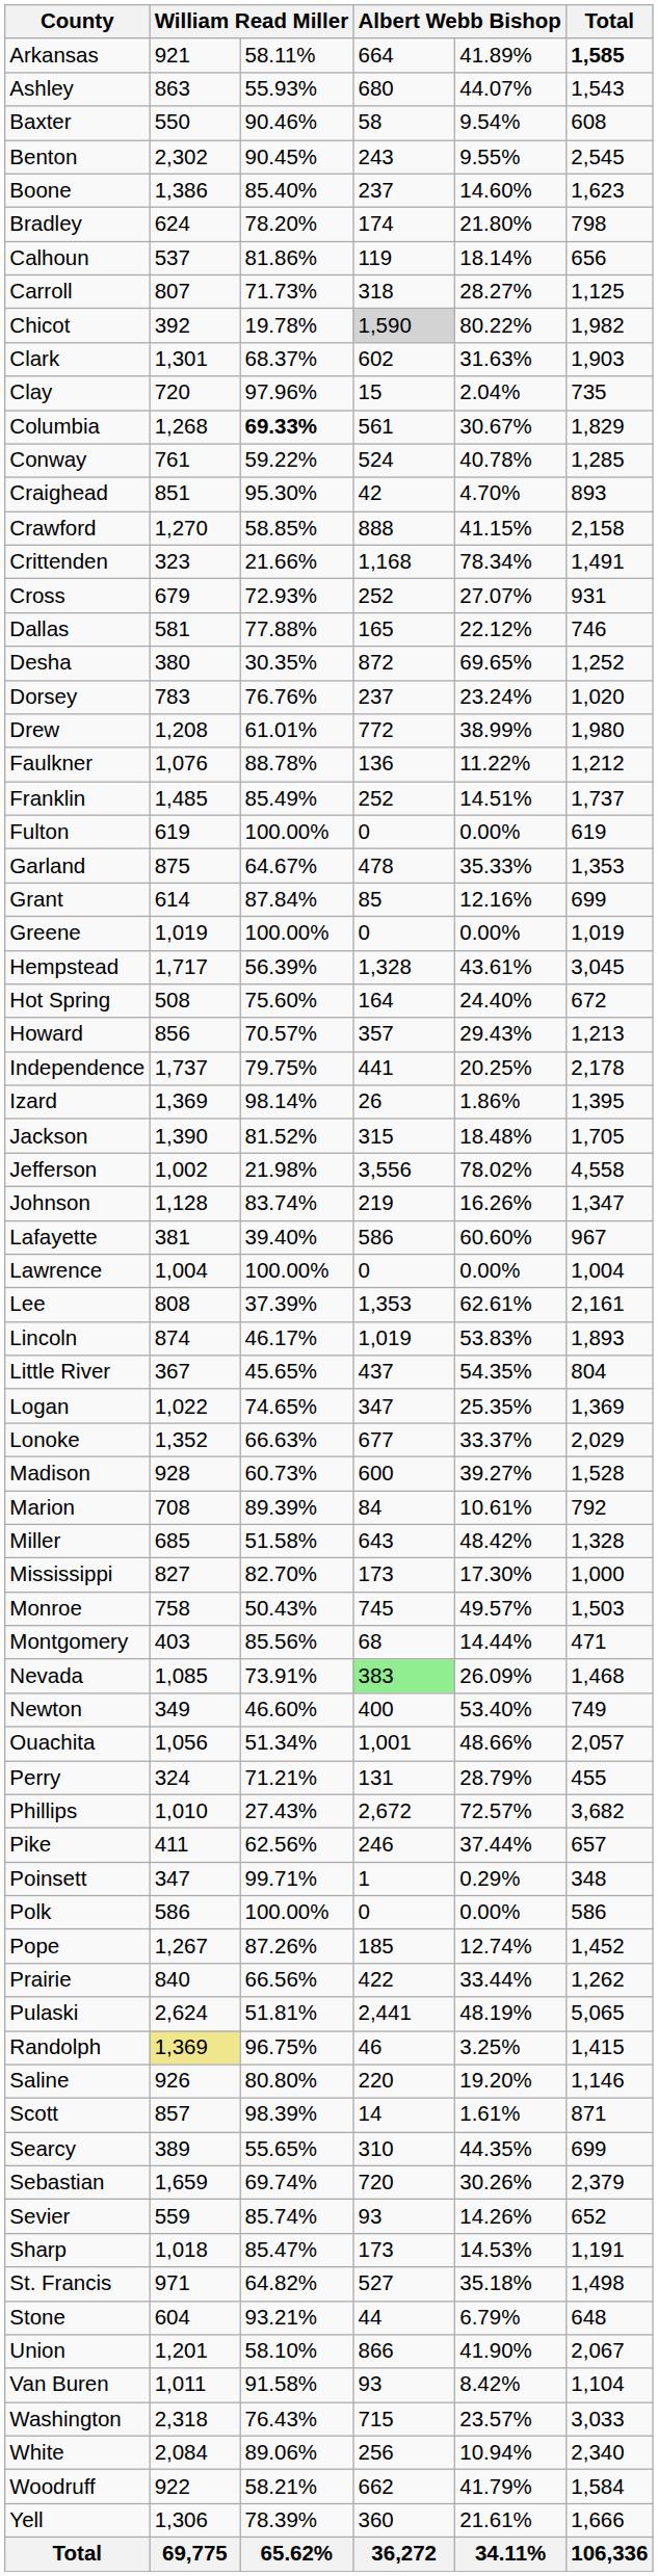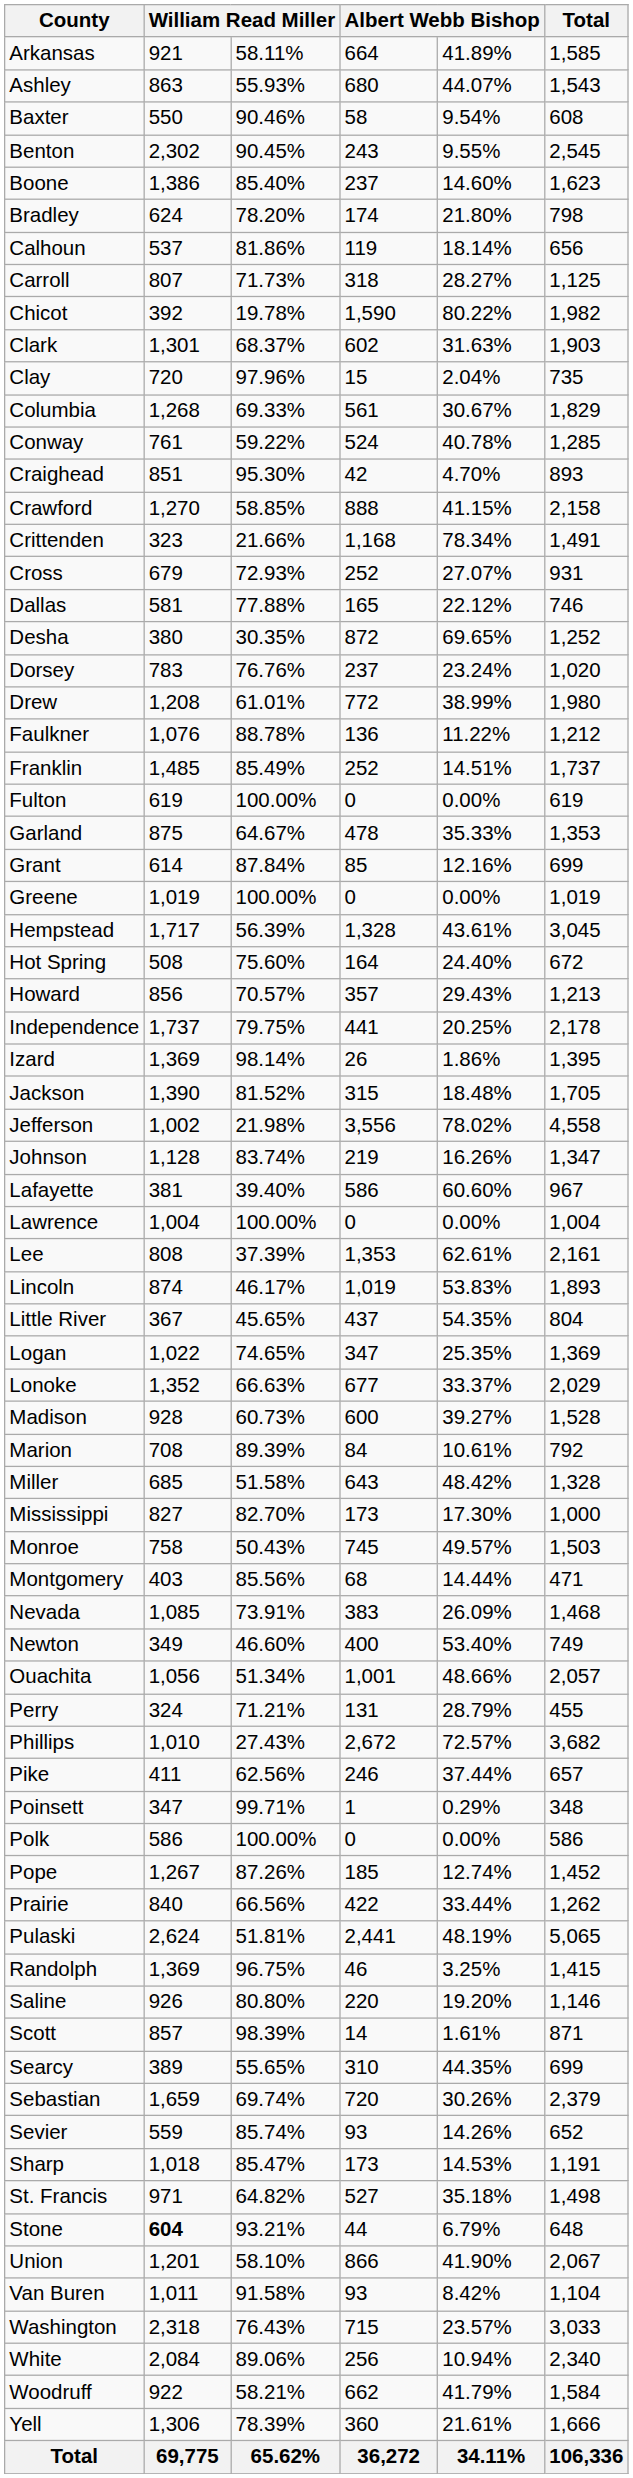Arkansas | Total: bold -> normal
Chicot | column 4: lightgrey background -> no background
Columbia | column 3: bold -> normal
Nevada | column 4: lightgreen background -> no background
Randolph | column 2: khaki background -> no background
Stone | column 2: normal -> bold
